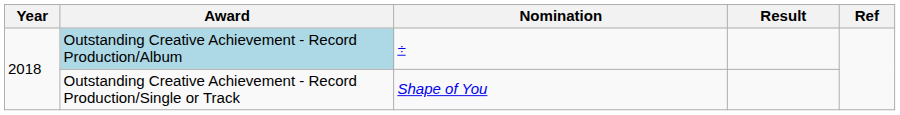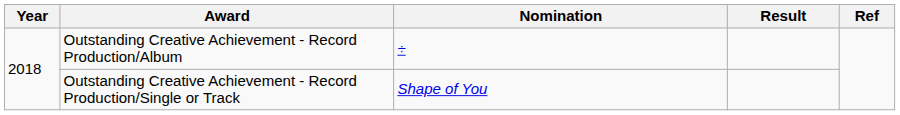Outstanding Creative Achievement - Record Production/Album | Award: lightblue background -> no background
